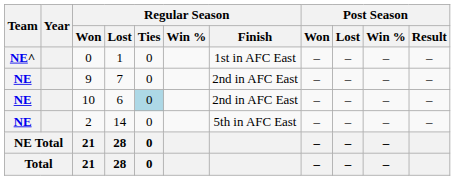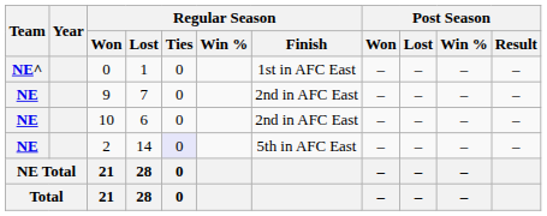10 | Regular Season / Ties: lightblue background -> no background
2 | Regular Season / Ties: no background -> lavender background
